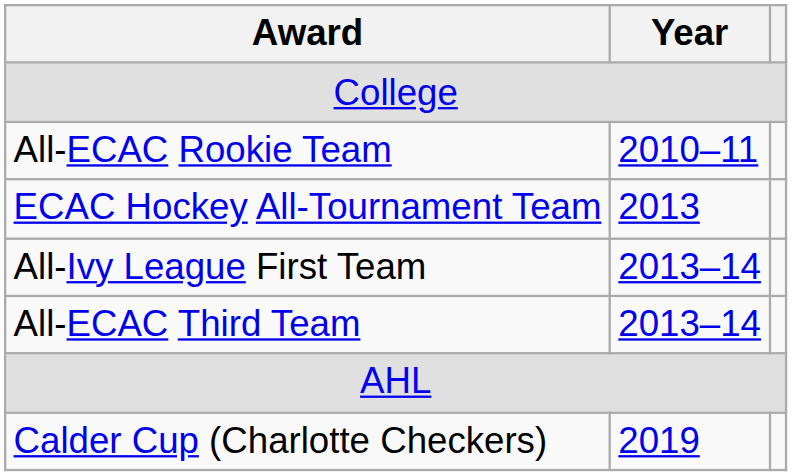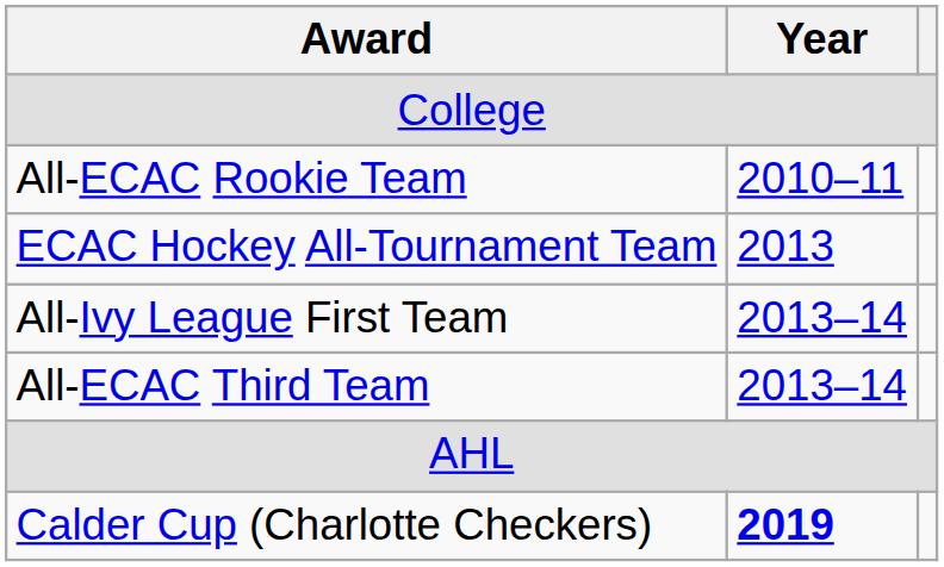Calder Cup (Charlotte Checkers) | Year: normal -> bold
